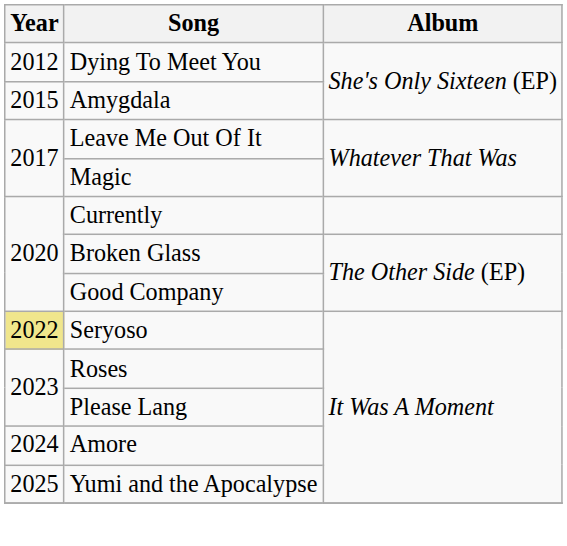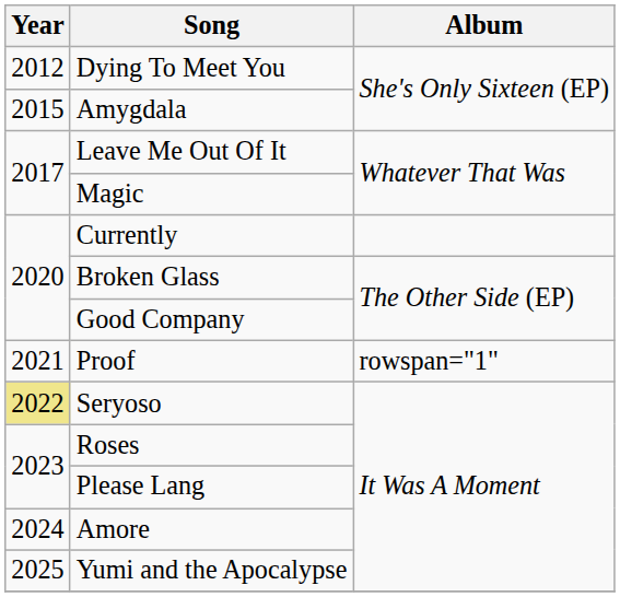+ row: 2021 | Proof | rowspan="1"
